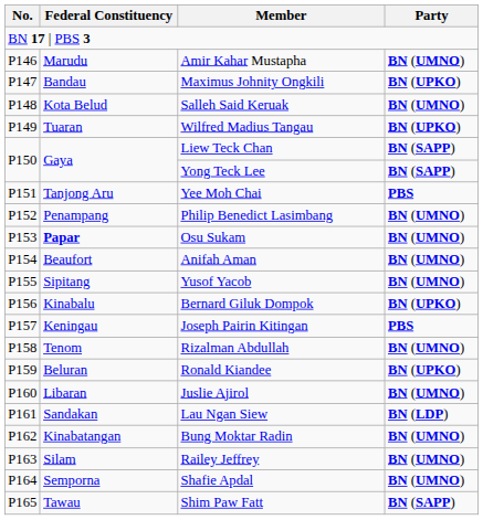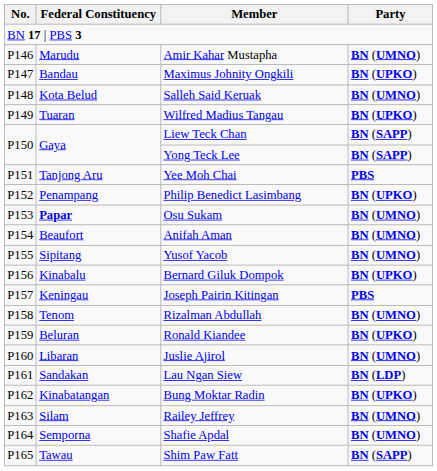Philip Benedict Lasimbang | Party: BN (UMNO) -> BN (UPKO)
Bung Moktar Radin | Party: BN (UMNO) -> BN (UPKO)
